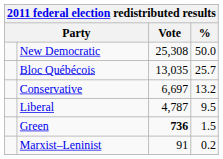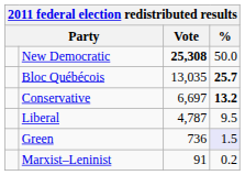New Democratic | Vote: normal -> bold
Bloc Québécois | %: normal -> bold
Conservative | %: normal -> bold
Green | Vote: bold -> normal
Green | %: no background -> lavender background
